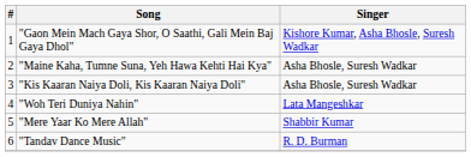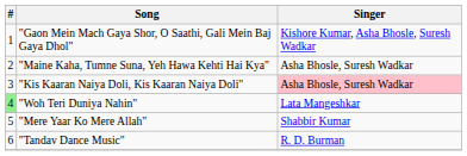"Kis Kaaran Naiya Doli, Kis Kaaran Naiya Doli" | Singer: no background -> pink background
"Woh Teri Duniya Nahin" | #: no background -> lightgreen background
